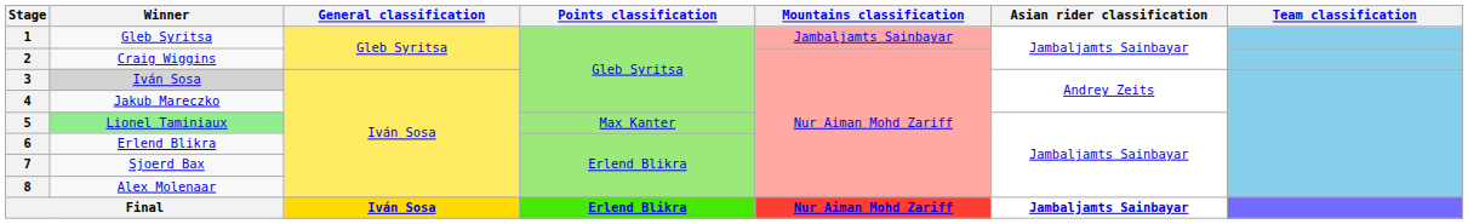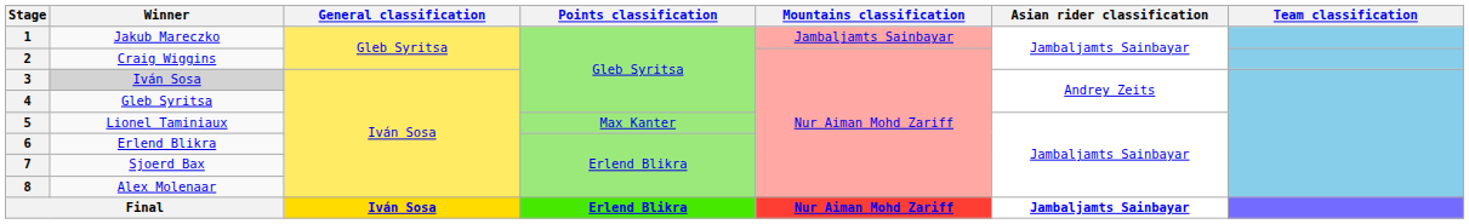1 | Winner: Gleb Syritsa -> Jakub Mareczko
4 | Winner: Jakub Mareczko -> Gleb Syritsa
5 | Winner: lightgreen background -> no background
